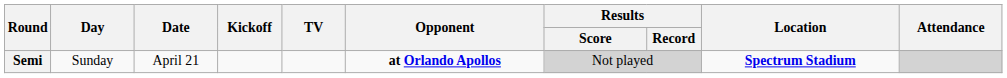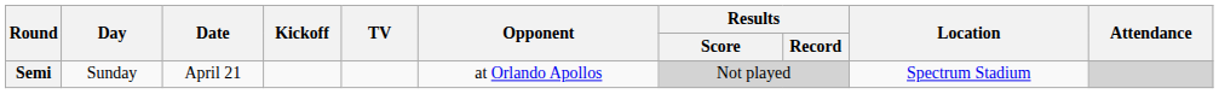Semi | Opponent: bold -> normal
Semi | Location: bold -> normal
